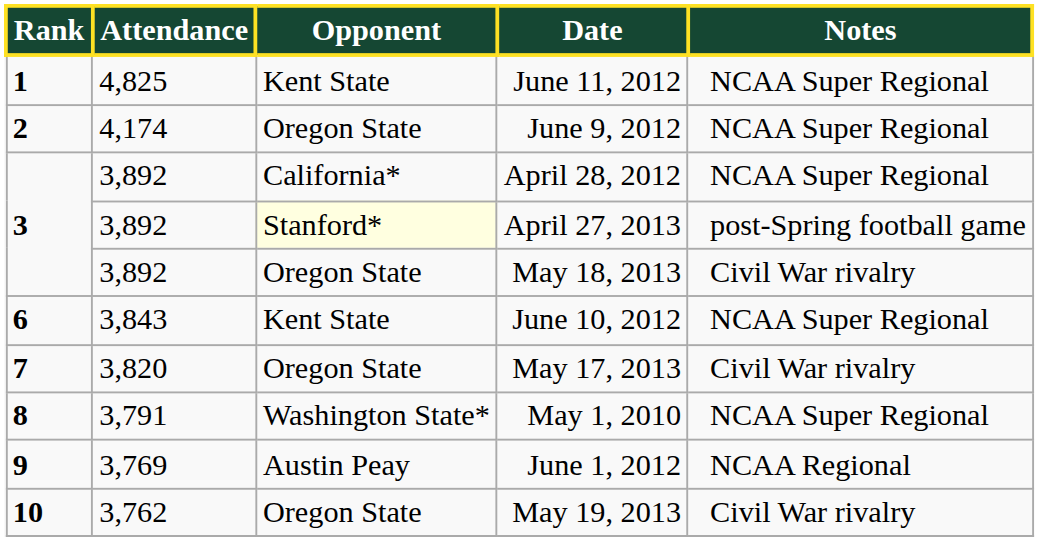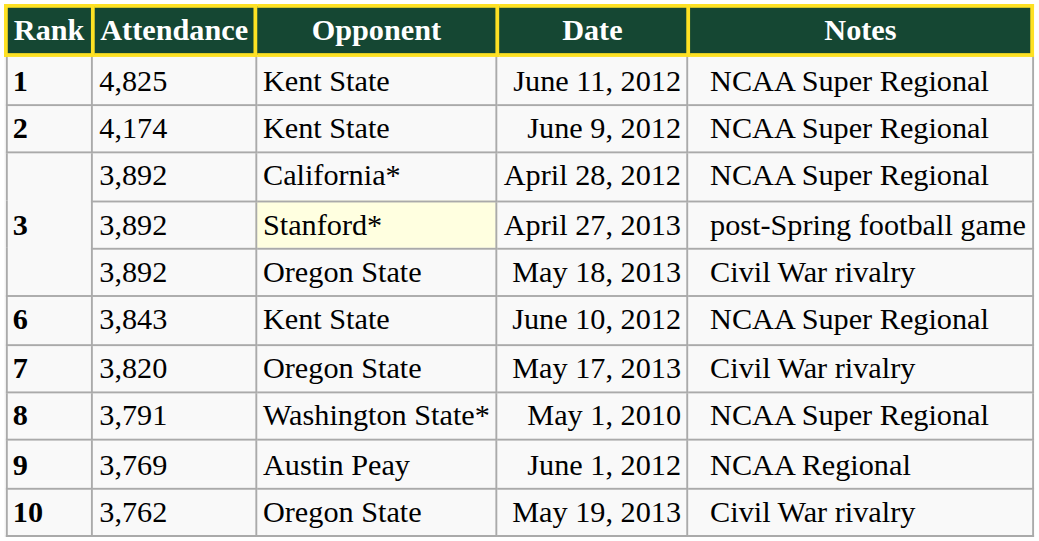June 9, 2012 | Opponent: Oregon State -> Kent State
